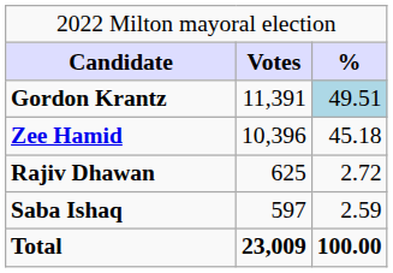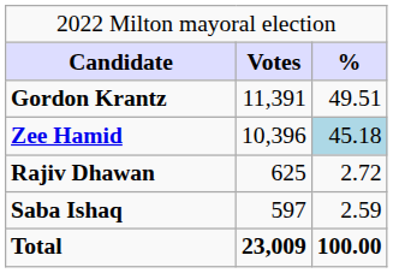Gordon Krantz | column 3: lightblue background -> no background
Zee Hamid | column 3: no background -> lightblue background
